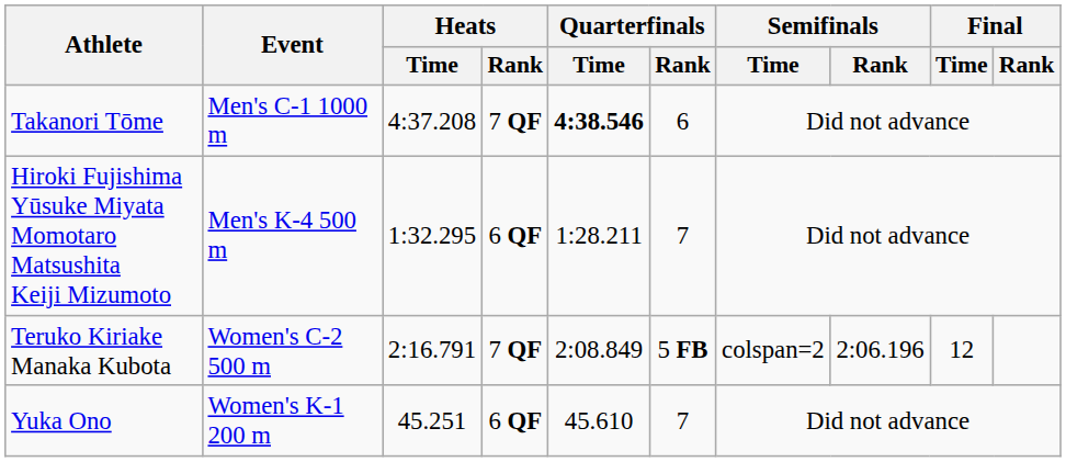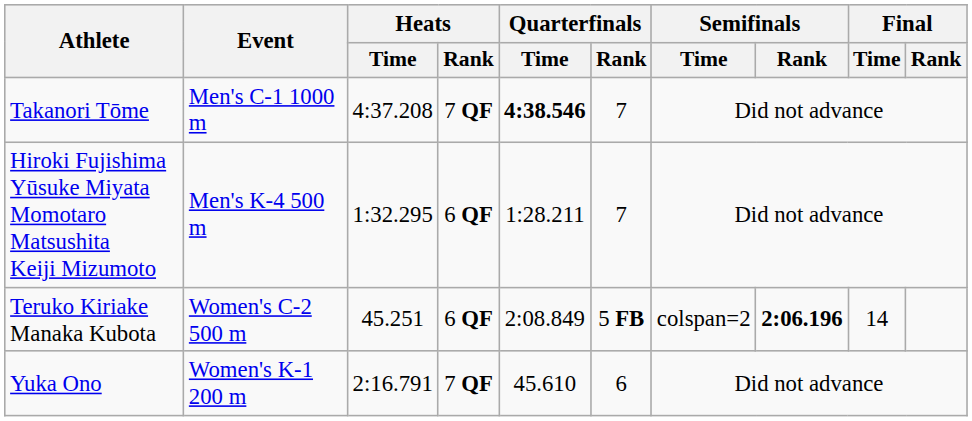Takanori Tōme | Quarterfinals / Rank: 6 -> 7
Teruko Kiriake Manaka Kubota | Heats / Time: 2:16.791 -> 45.251
Teruko Kiriake Manaka Kubota | Heats / Rank: 7 QF -> 6 QF
Teruko Kiriake Manaka Kubota | Semifinals / Rank: normal -> bold
Teruko Kiriake Manaka Kubota | Final / Time: 12 -> 14
Yuka Ono | Heats / Time: 45.251 -> 2:16.791
Yuka Ono | Heats / Rank: 6 QF -> 7 QF
Yuka Ono | Quarterfinals / Rank: 7 -> 6
